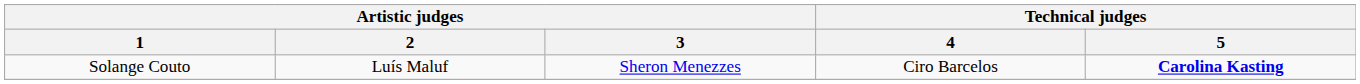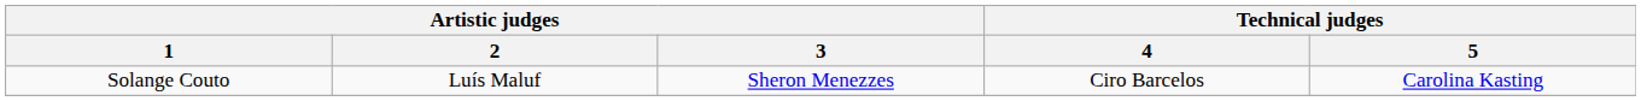Solange Couto | Technical judges / 5: bold -> normal
